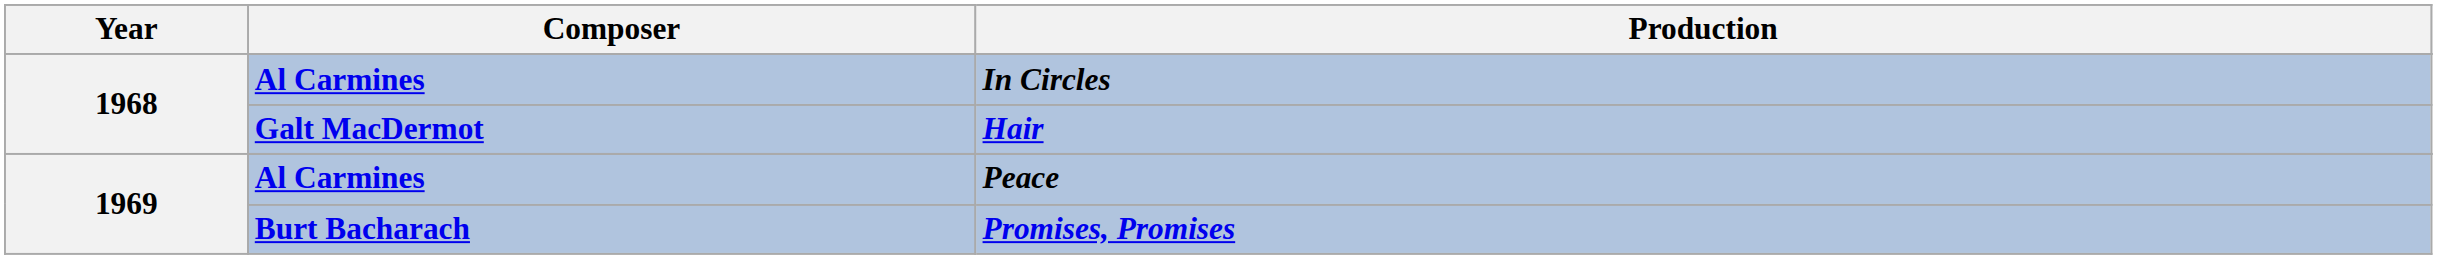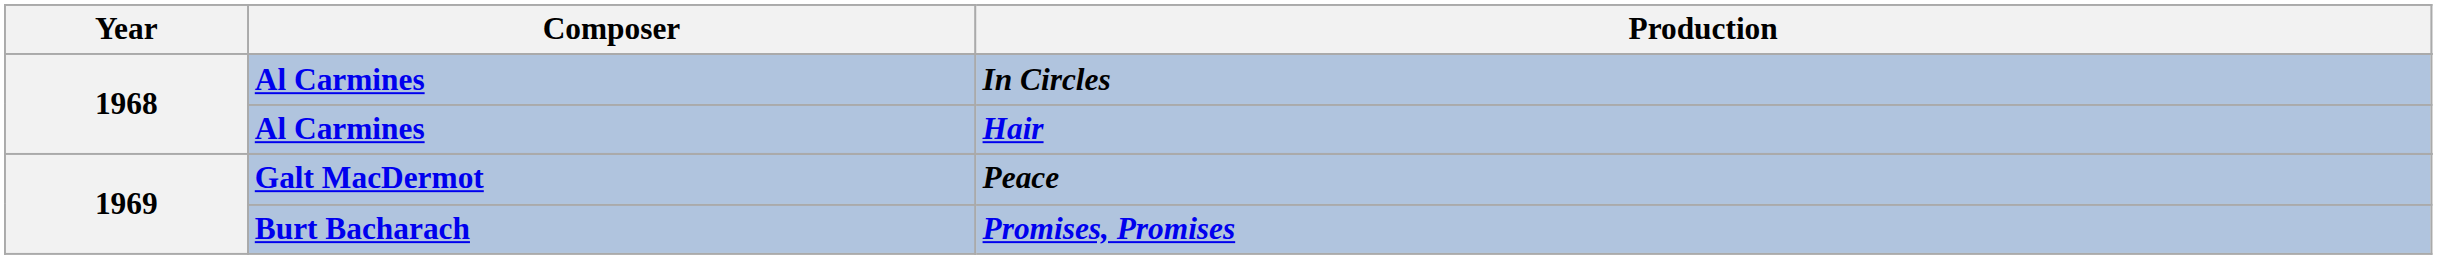Hair | Composer: Galt MacDermot -> Al Carmines
Peace | Composer: Al Carmines -> Galt MacDermot
